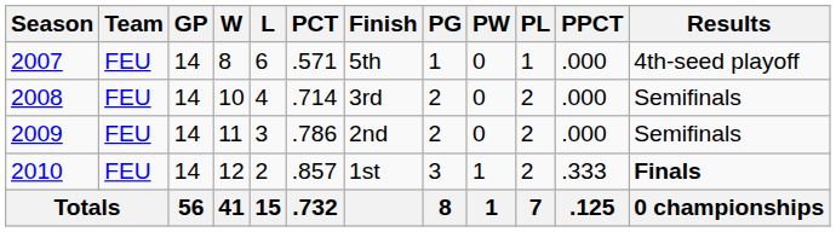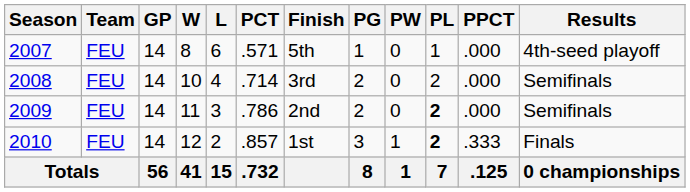2009 | PL: normal -> bold
2010 | PL: normal -> bold
2010 | Results: bold -> normal
